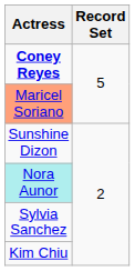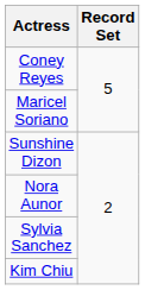Coney Reyes | Actress: bold -> normal
Maricel Soriano | Actress: lightsalmon background -> no background
Nora Aunor | Actress: paleturquoise background -> no background
